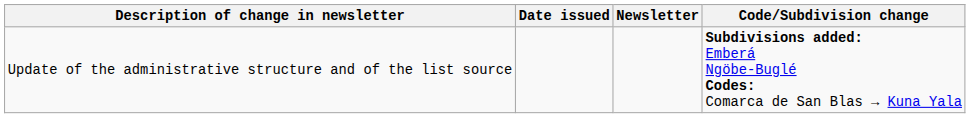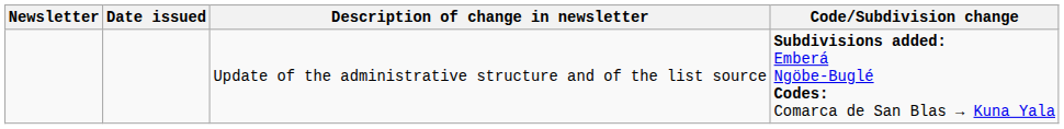columns swapped: Newsletter <-> Description of change in newsletter
